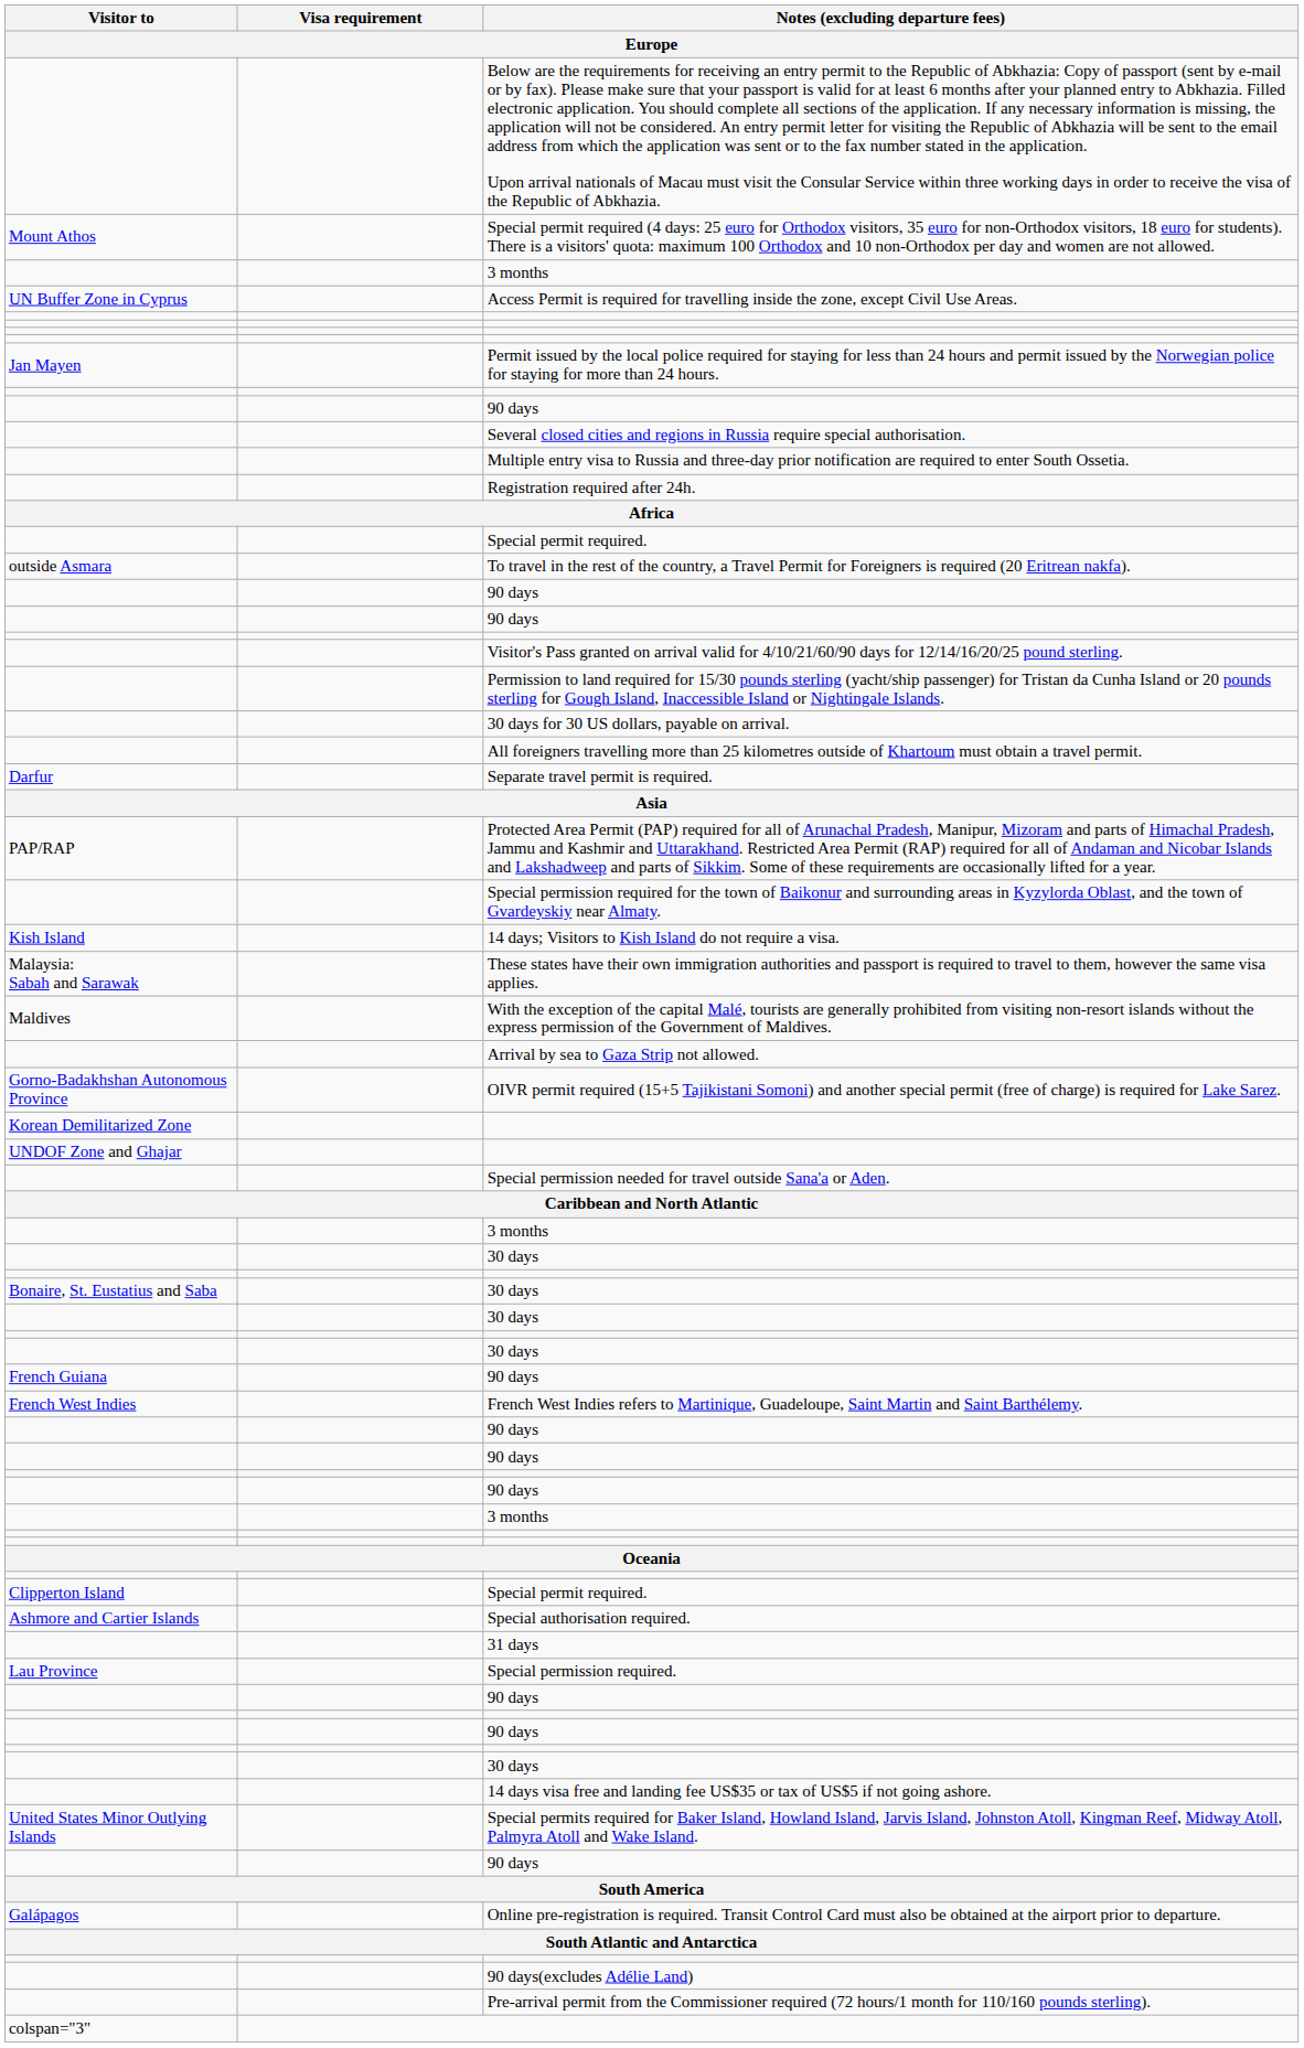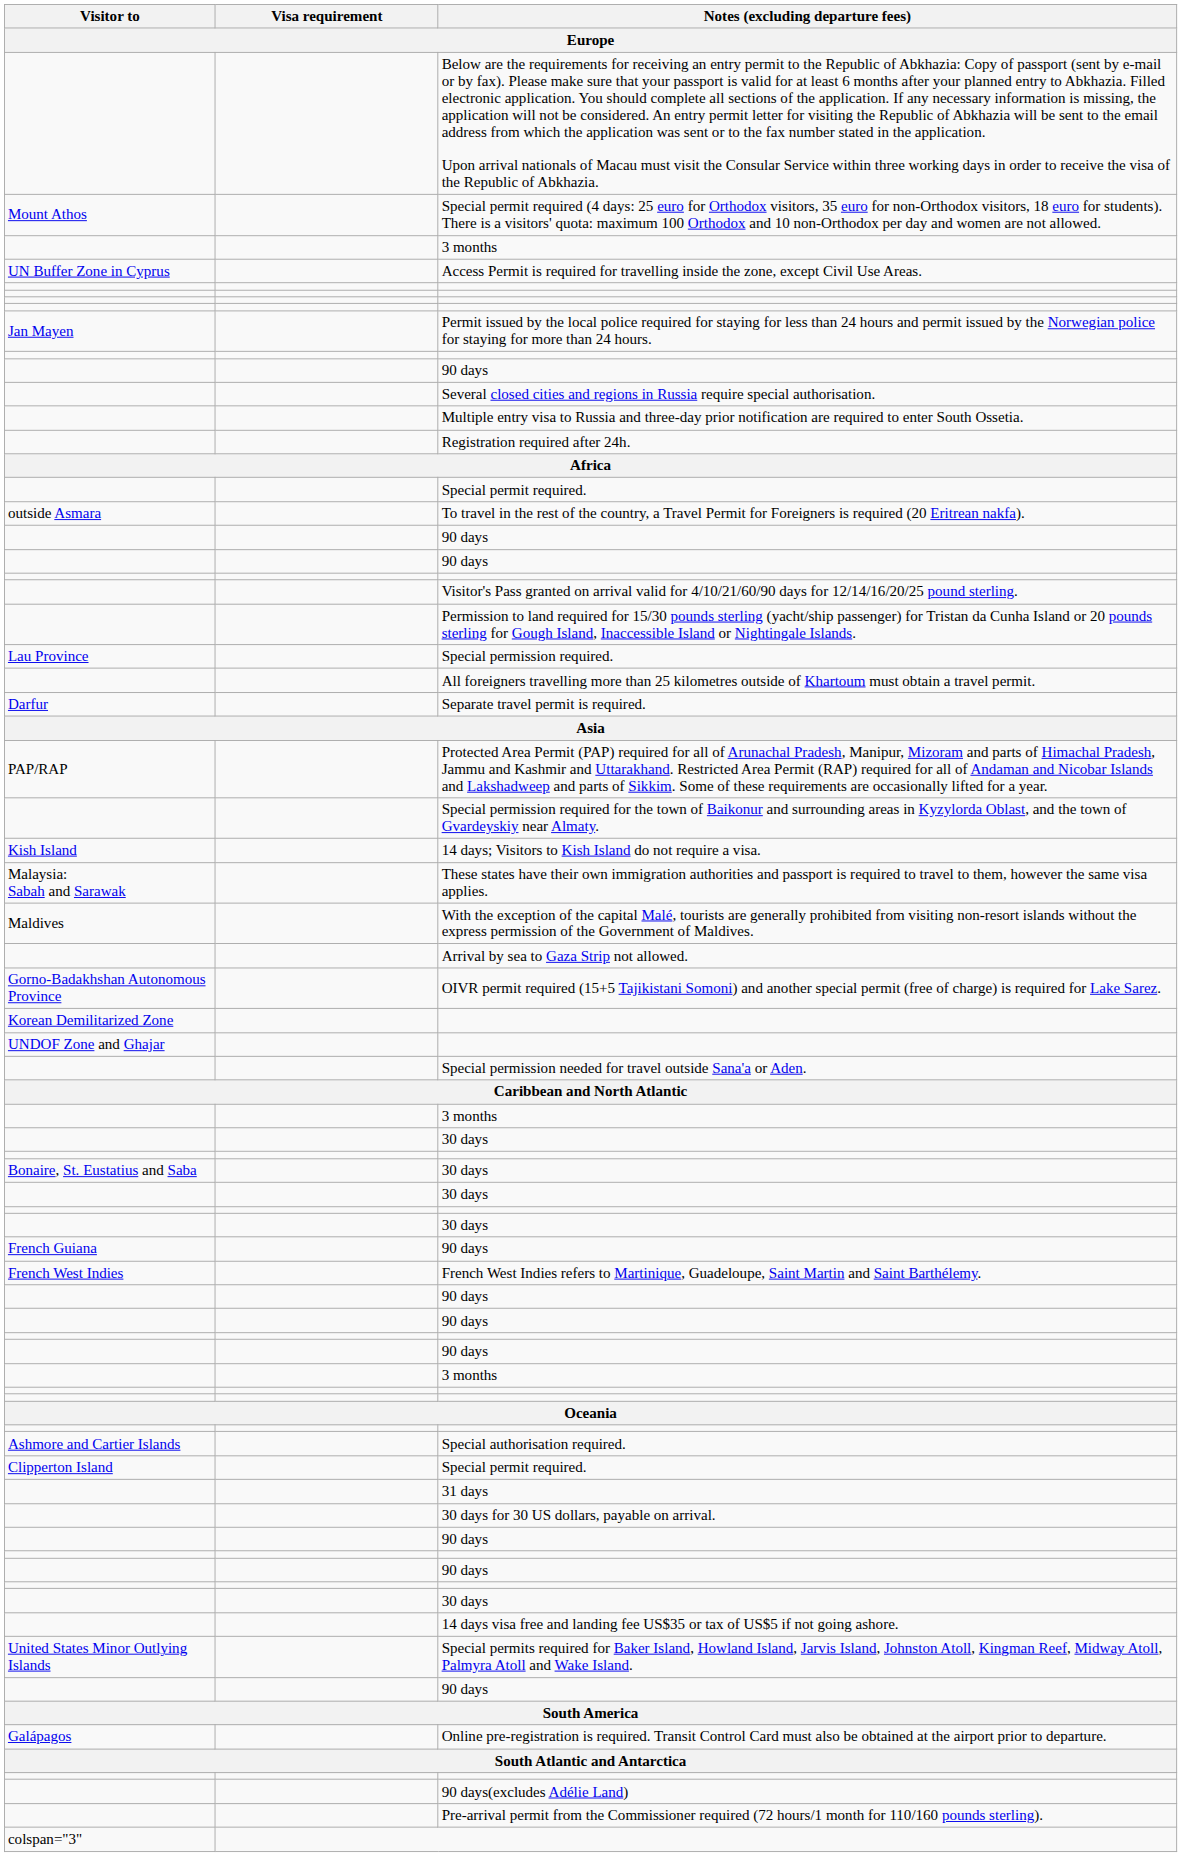rows swapped: 30 days for 30 US dollars, payable on arrival. <-> Special permission required.
rows swapped: Special authorisation required. <-> Clipperton Island / Special permit required.
